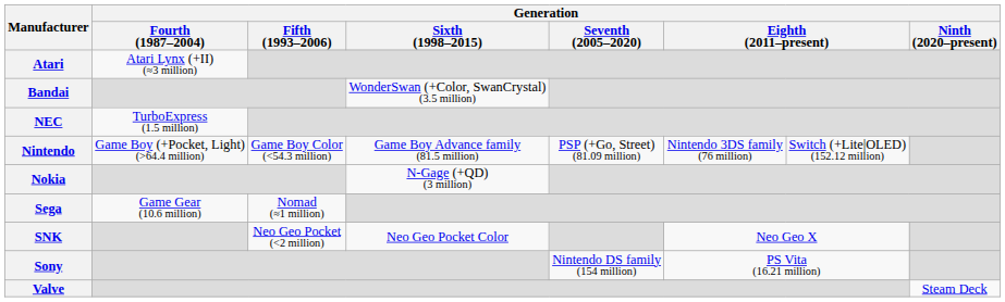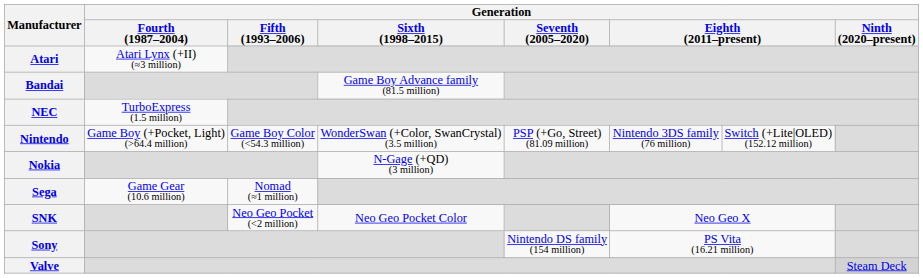Bandai | Generation / Sixth (1998–2015): WonderSwan (+Color, SwanCrystal) (3.5 million) -> Game Boy Advance family (81.5 million)
Nintendo | Generation / Sixth (1998–2015): Game Boy Advance family (81.5 million) -> WonderSwan (+Color, SwanCrystal) (3.5 million)
Valve | Generation / Ninth (2020–present): no background -> lightgrey background
